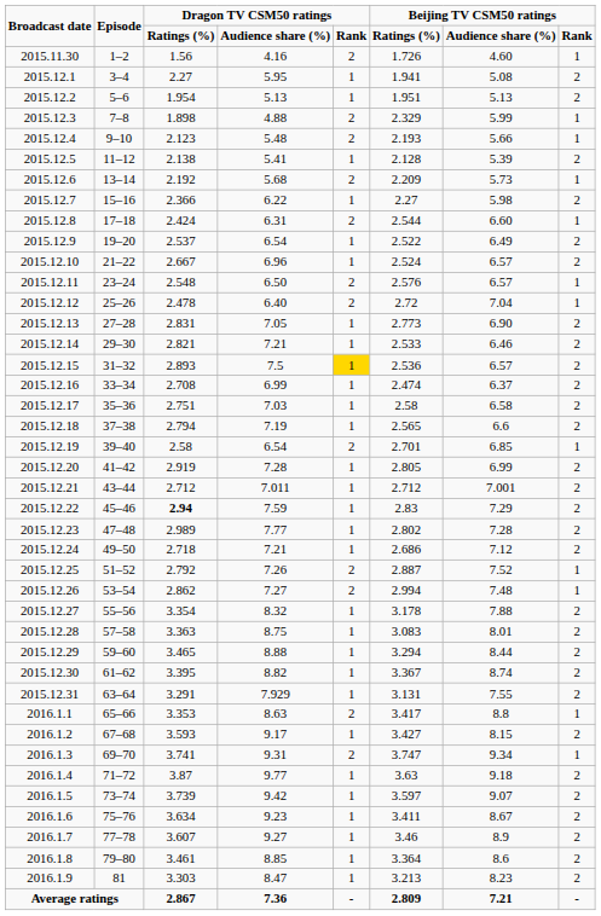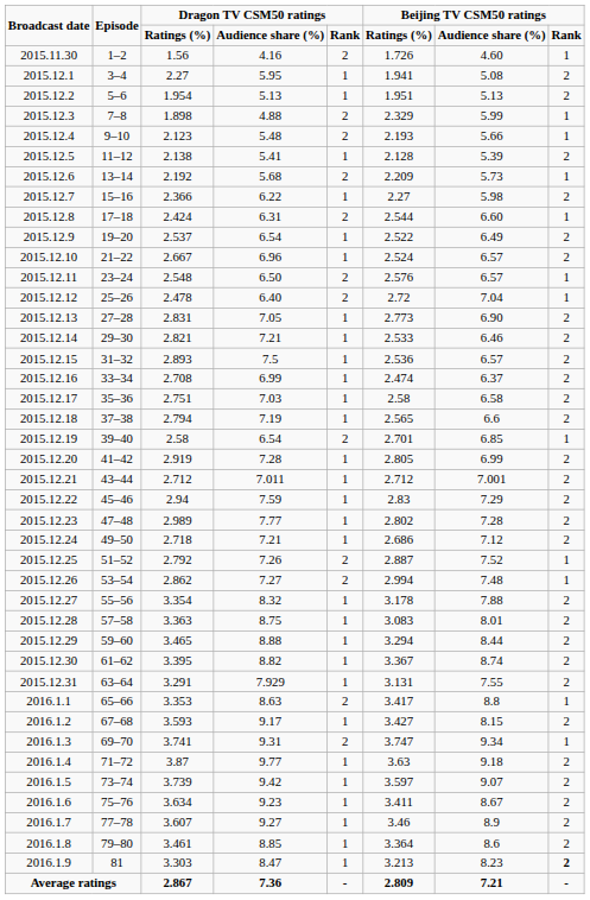2015.12.15 | column 5: gold background -> no background
2015.12.22 | column 3: bold -> normal
2016.1.9 | column 8: normal -> bold
